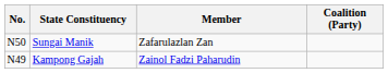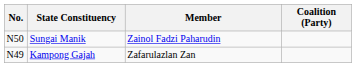Sungai Manik | Member: Zafarulazlan Zan -> Zainol Fadzi Paharudin
Kampong Gajah | Member: Zainol Fadzi Paharudin -> Zafarulazlan Zan
